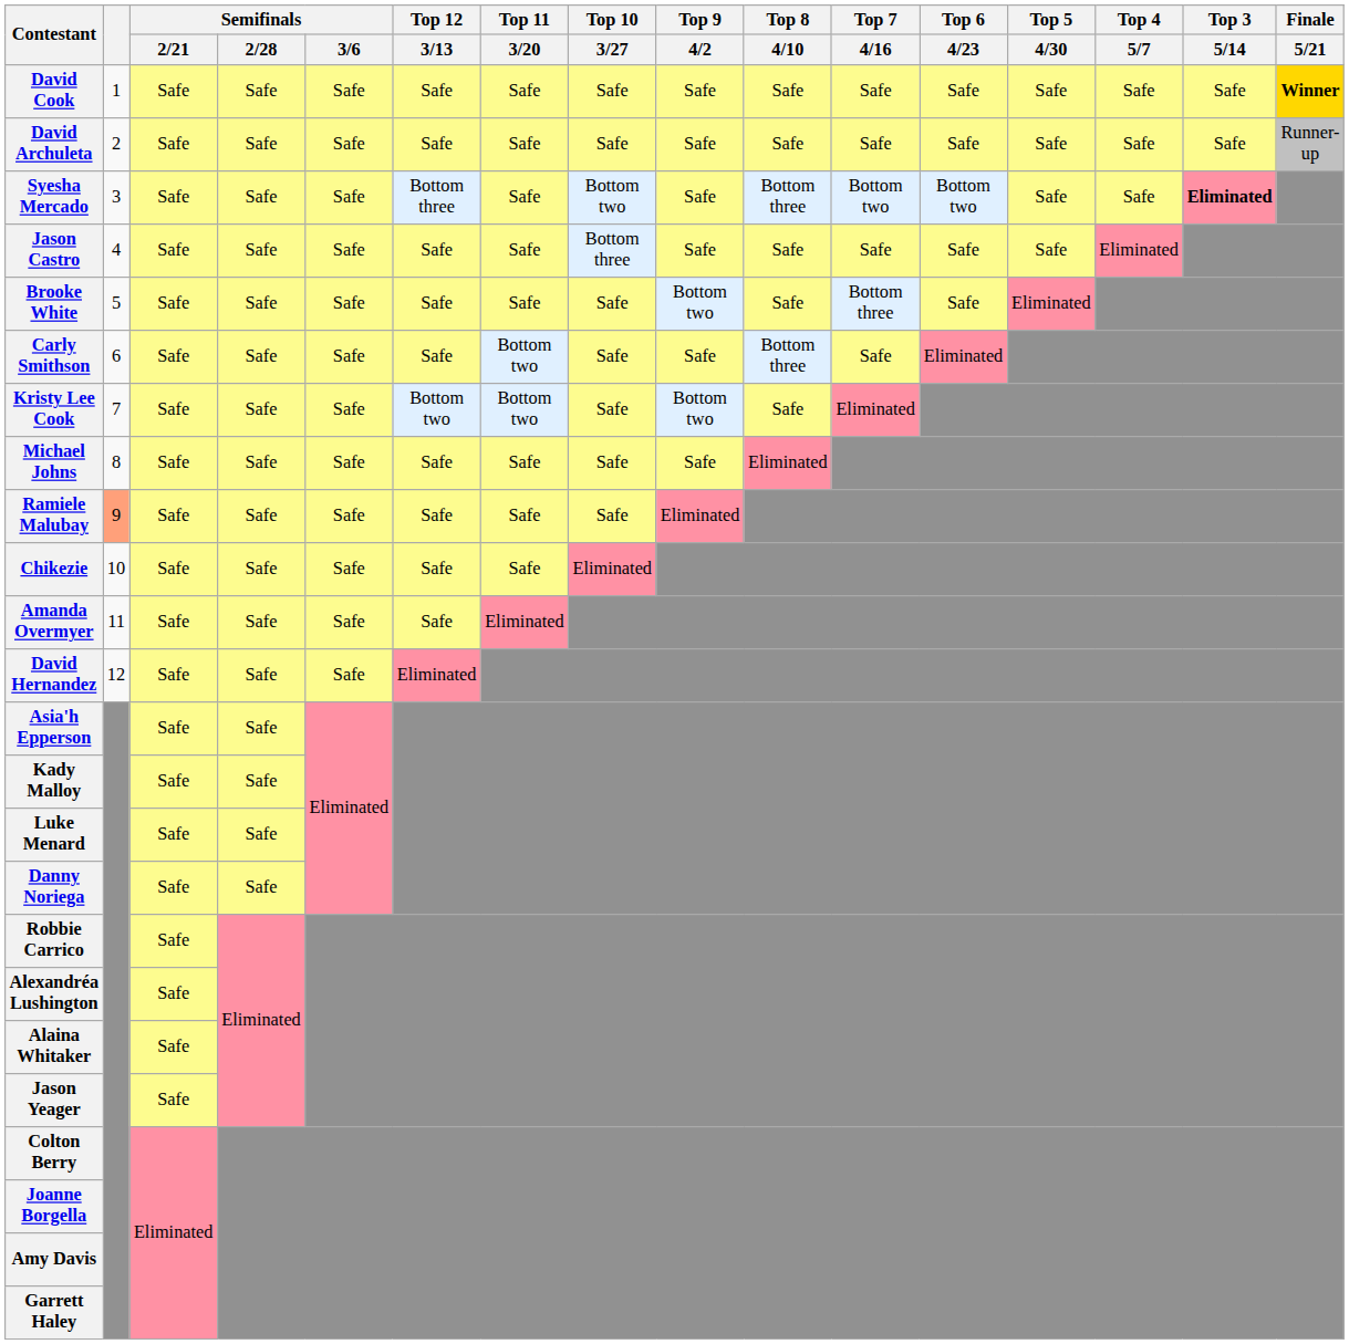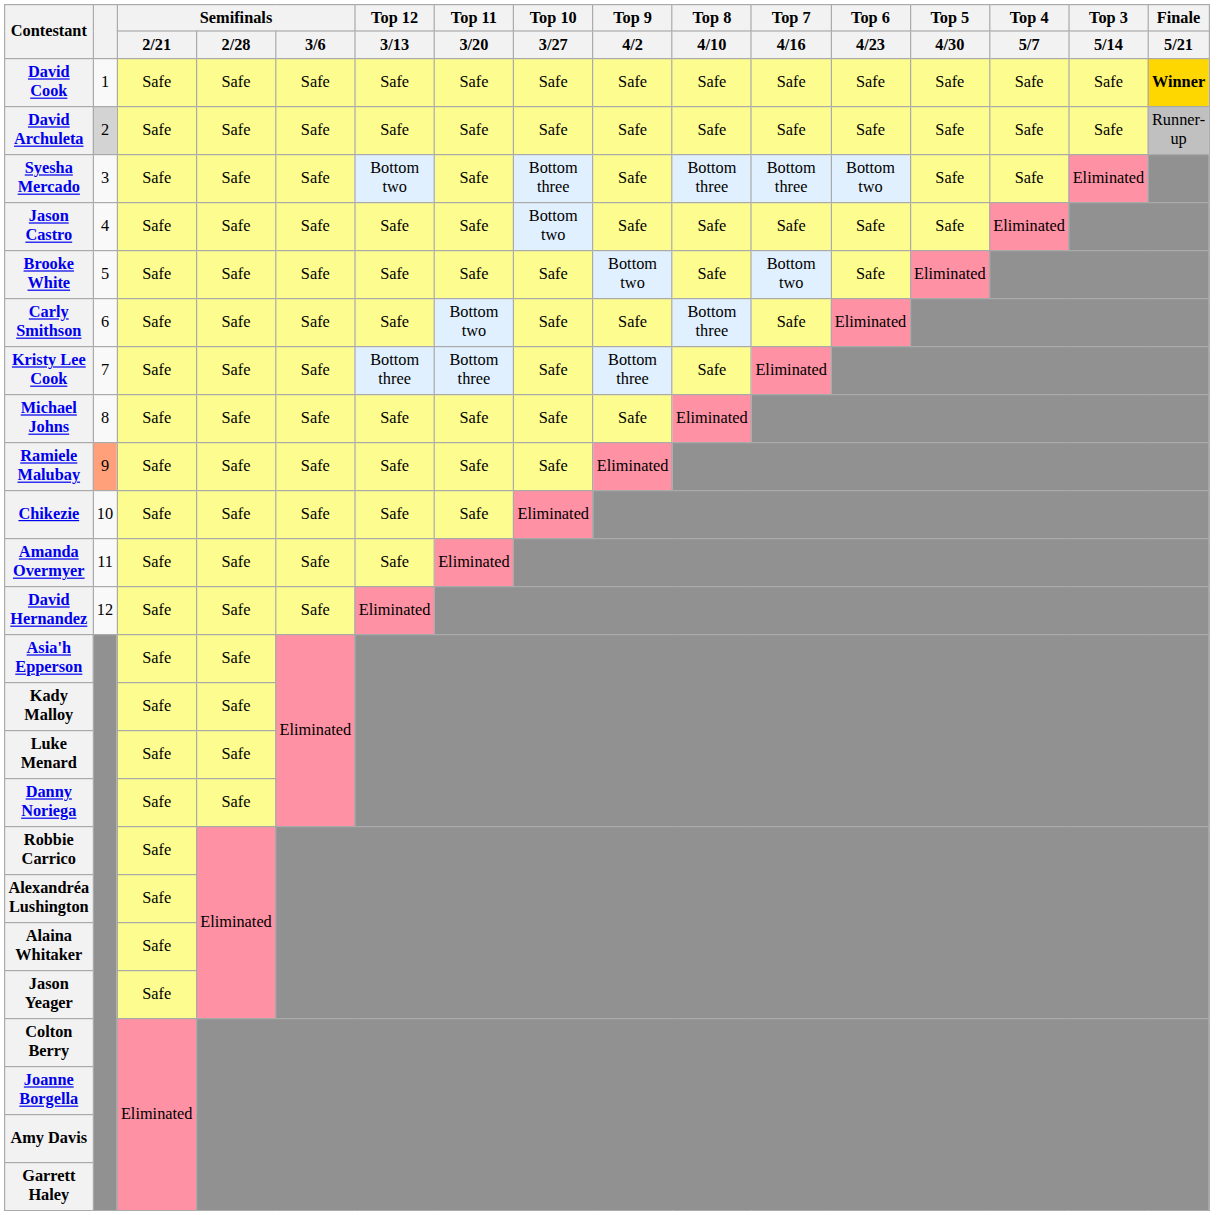David Archuleta | column 2: no background -> lightgrey background
Syesha Mercado | Top 12 / 3/13: Bottom three -> Bottom two
Syesha Mercado | Top 10 / 3/27: Bottom two -> Bottom three
Syesha Mercado | Top 7 / 4/16: Bottom two -> Bottom three
Syesha Mercado | Top 3 / 5/14: bold -> normal
Jason Castro | Top 10 / 3/27: Bottom three -> Bottom two
Brooke White | Top 7 / 4/16: Bottom three -> Bottom two
Kristy Lee Cook | Top 12 / 3/13: Bottom two -> Bottom three
Kristy Lee Cook | Top 11 / 3/20: Bottom two -> Bottom three
Kristy Lee Cook | Top 9 / 4/2: Bottom two -> Bottom three
